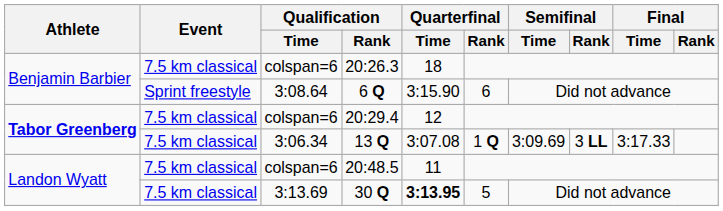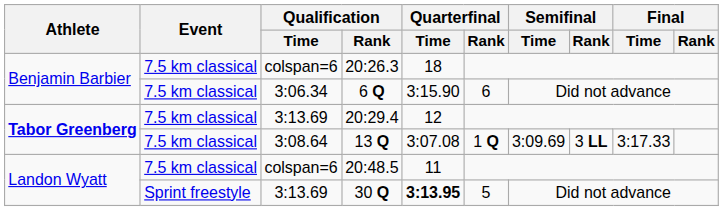6 Q | Event: Sprint freestyle -> 7.5 km classical
6 Q | Qualification / Time: 3:08.64 -> 3:06.34
20:29.4 | Qualification / Time: colspan=6 -> 3:13.69
13 Q | Qualification / Time: 3:06.34 -> 3:08.64
30 Q | Event: 7.5 km classical -> Sprint freestyle
